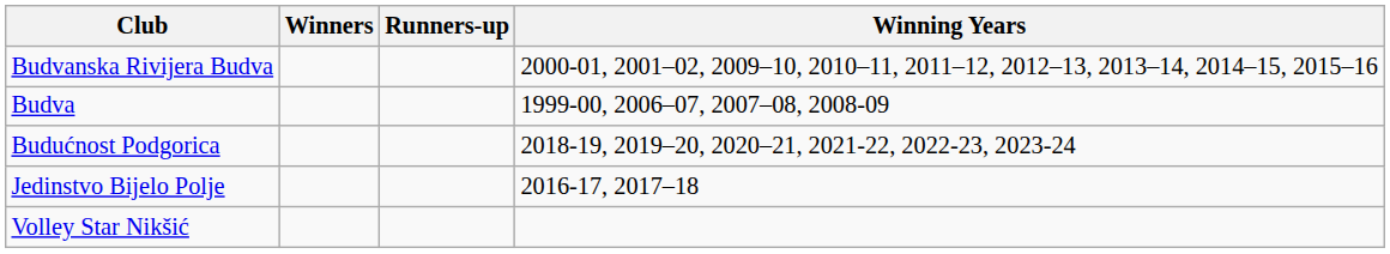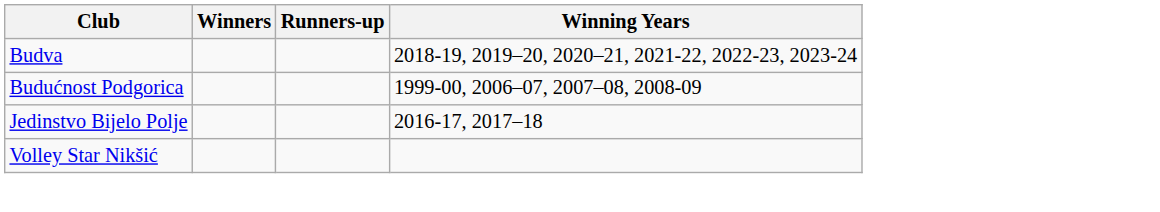- row: Budvanska Rivijera Budva | 2000-01, 2001–02, 2009–10, 2010–11, 2011–12, 2012–13, 2013–14, 2014–15, 2015–16
Budva | Winning Years: 1999-00, 2006–07, 2007–08, 2008-09 -> 2018-19, 2019–20, 2020–21, 2021-22, 2022-23, 2023-24
Budućnost Podgorica | Winning Years: 2018-19, 2019–20, 2020–21, 2021-22, 2022-23, 2023-24 -> 1999-00, 2006–07, 2007–08, 2008-09
